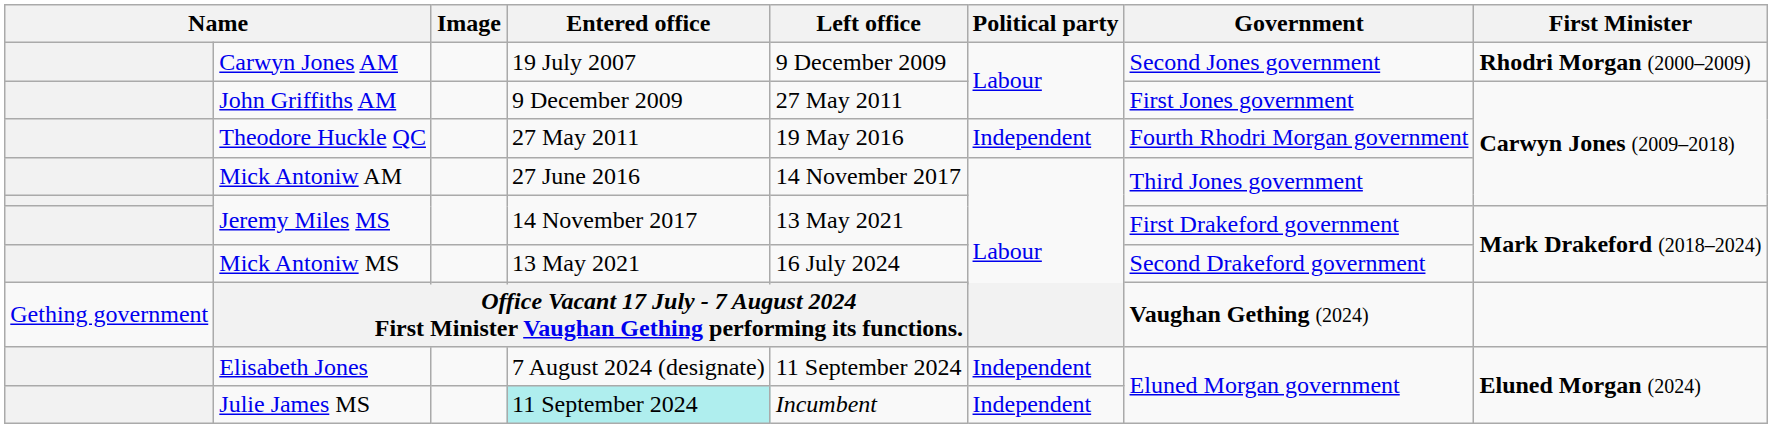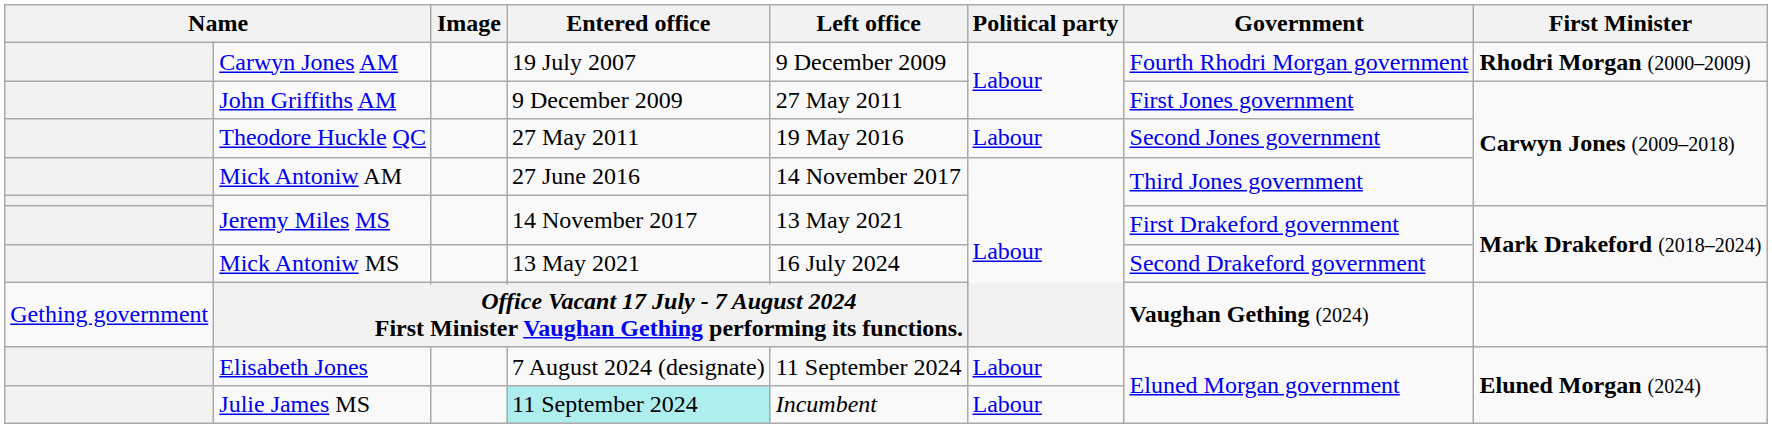Carwyn Jones AM | Government: Second Jones government -> Fourth Rhodri Morgan government
Theodore Huckle QC | Political party: Independent -> Labour
Theodore Huckle QC | Government: Fourth Rhodri Morgan government -> Second Jones government
Elisabeth Jones | Political party: Independent -> Labour
Julie James MS | Political party: Independent -> Labour
